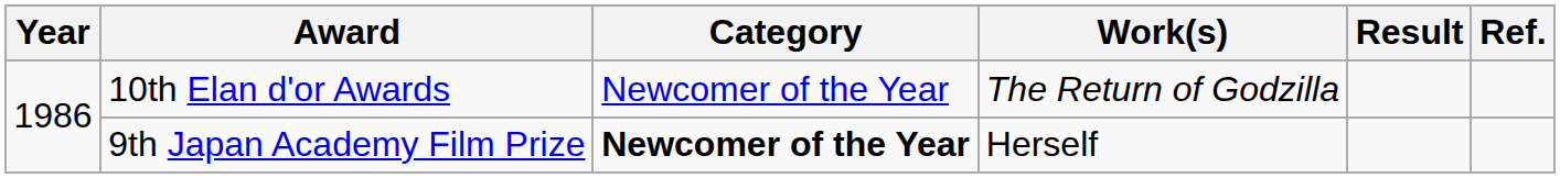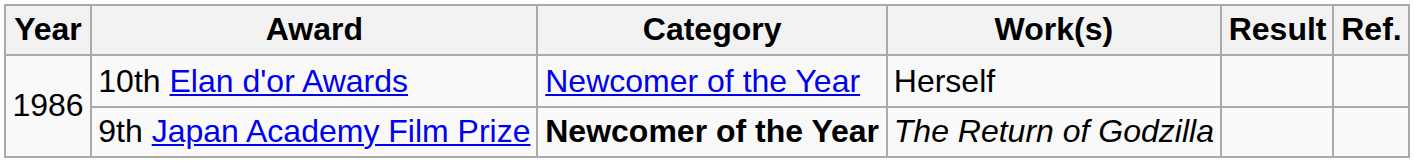10th Elan d'or Awards | Work(s): The Return of Godzilla -> Herself
9th Japan Academy Film Prize | Work(s): Herself -> The Return of Godzilla
